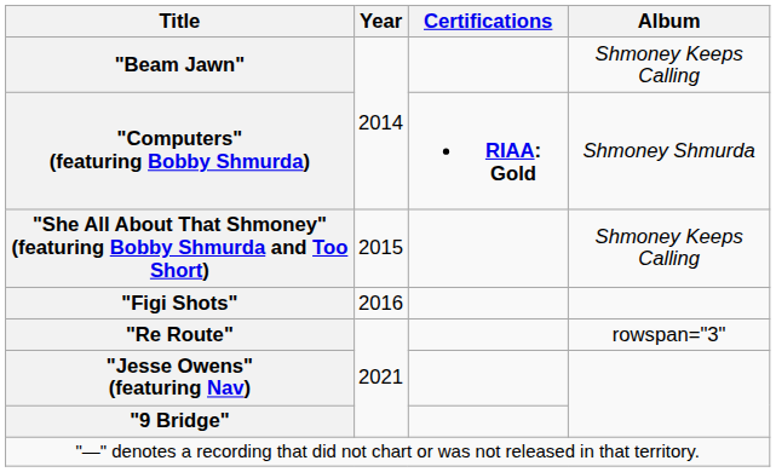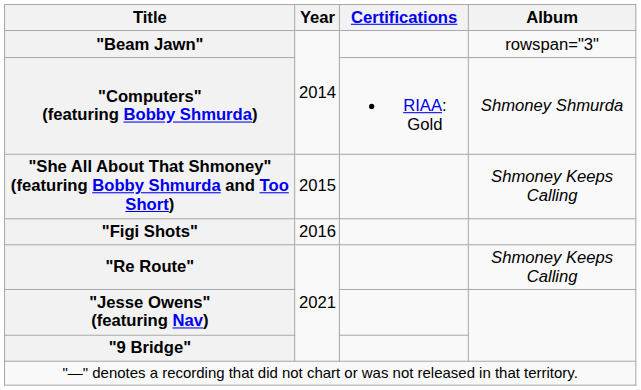"Beam Jawn" | Album: Shmoney Keeps Calling -> rowspan="3"
"Computers" (featuring Bobby Shmurda) | Certifications: bold -> normal
"Re Route" | Album: rowspan="3" -> Shmoney Keeps Calling
